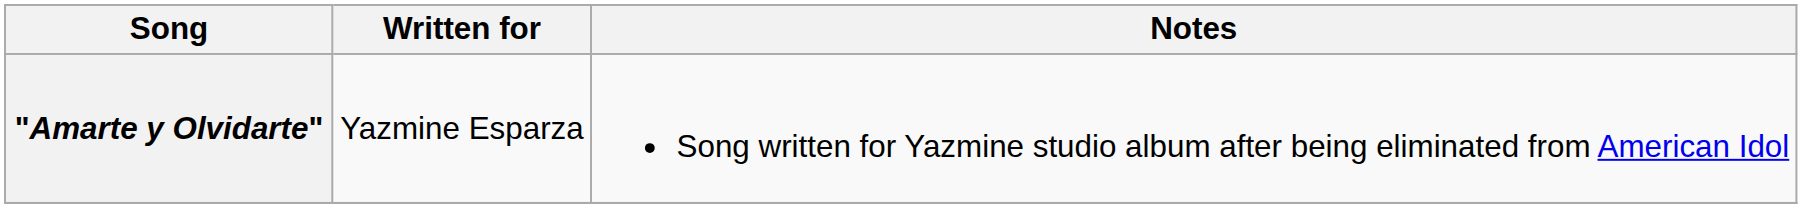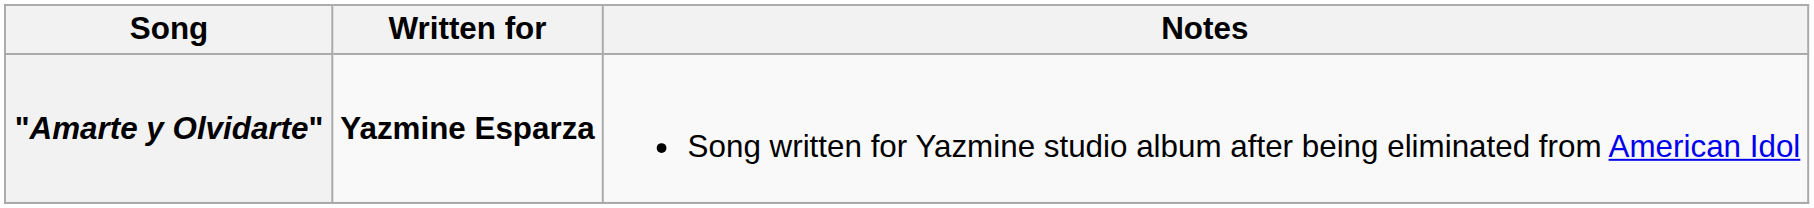"Amarte y Olvidarte" | Written for: normal -> bold
